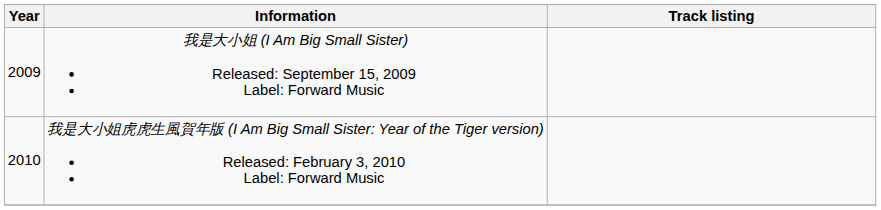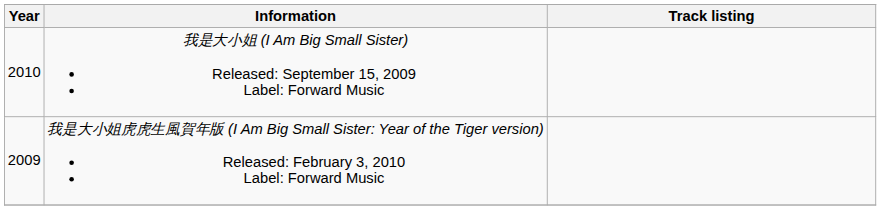row 2 | Year: 2009 -> 2010
row 3 | Year: 2010 -> 2009
